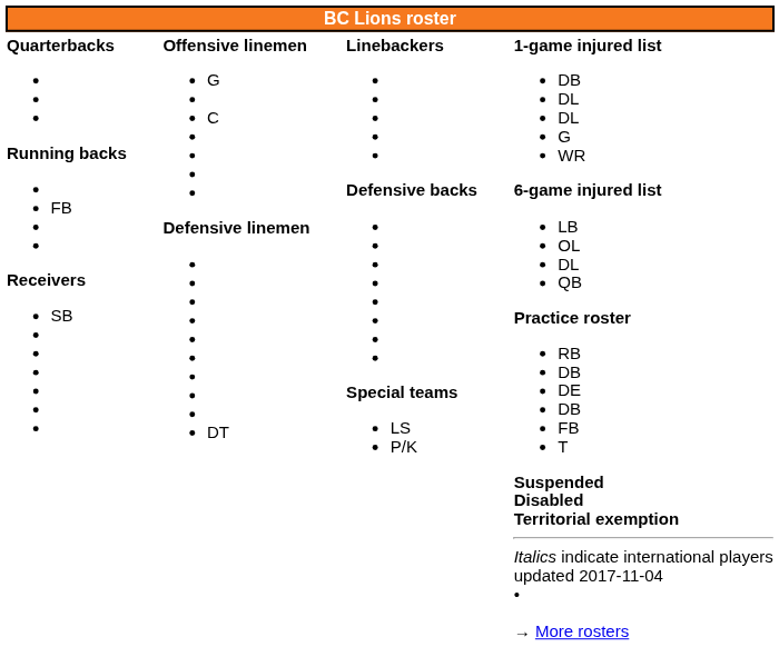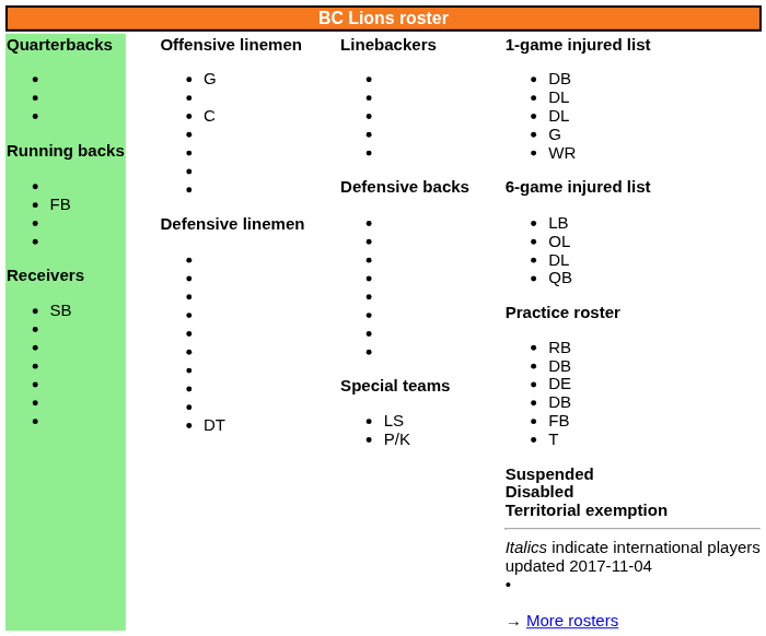Quarterbacks Running backs FB Receivers SB | column 1: no background -> lightgreen background
